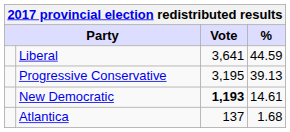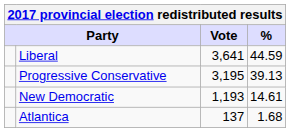New Democratic | Vote: bold -> normal
